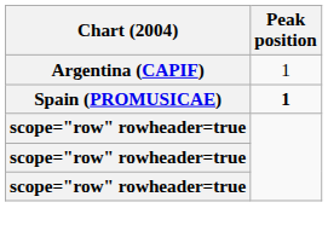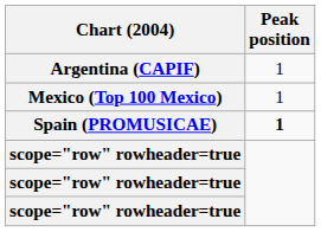+ row: Mexico (Top 100 Mexico) | 1
